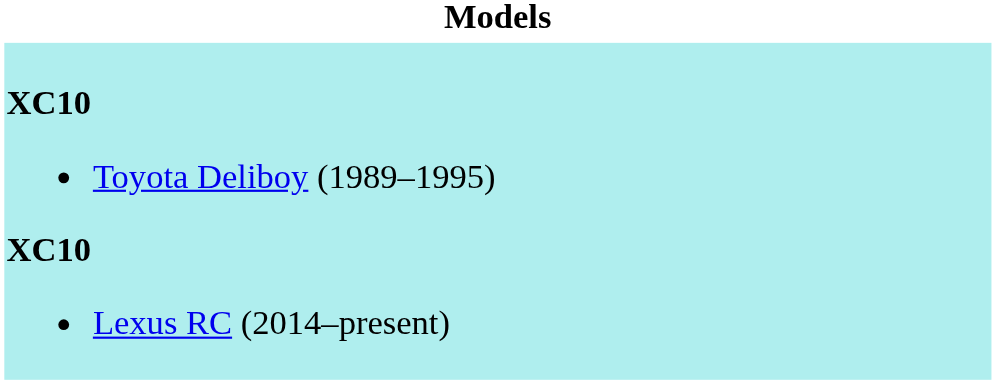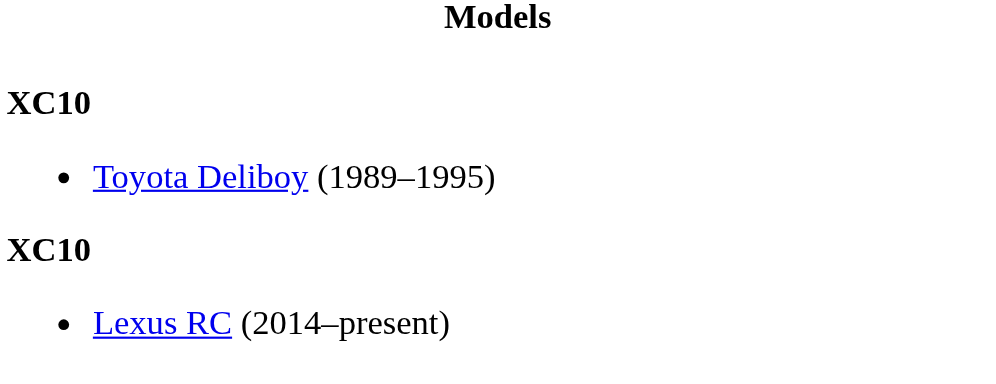row 2 | column 1: paleturquoise background -> no background
